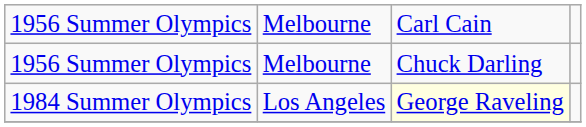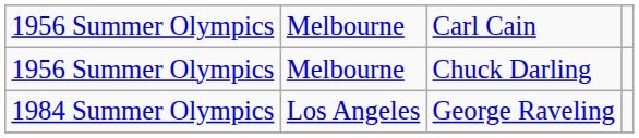1984 Summer Olympics | column 3: lightyellow background -> no background
